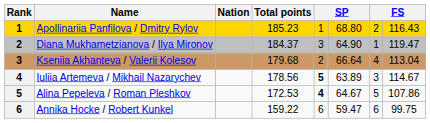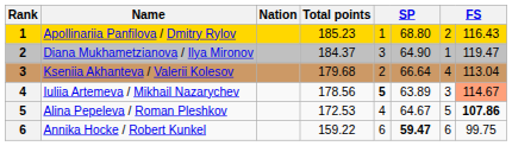Iuliia Artemeva / Mikhail Nazarychev | column 8: no background -> lightsalmon background
Alina Pepeleva / Roman Pleshkov | column 5: bold -> normal
Alina Pepeleva / Roman Pleshkov | column 8: normal -> bold
Annika Hocke / Robert Kunkel | column 6: normal -> bold
